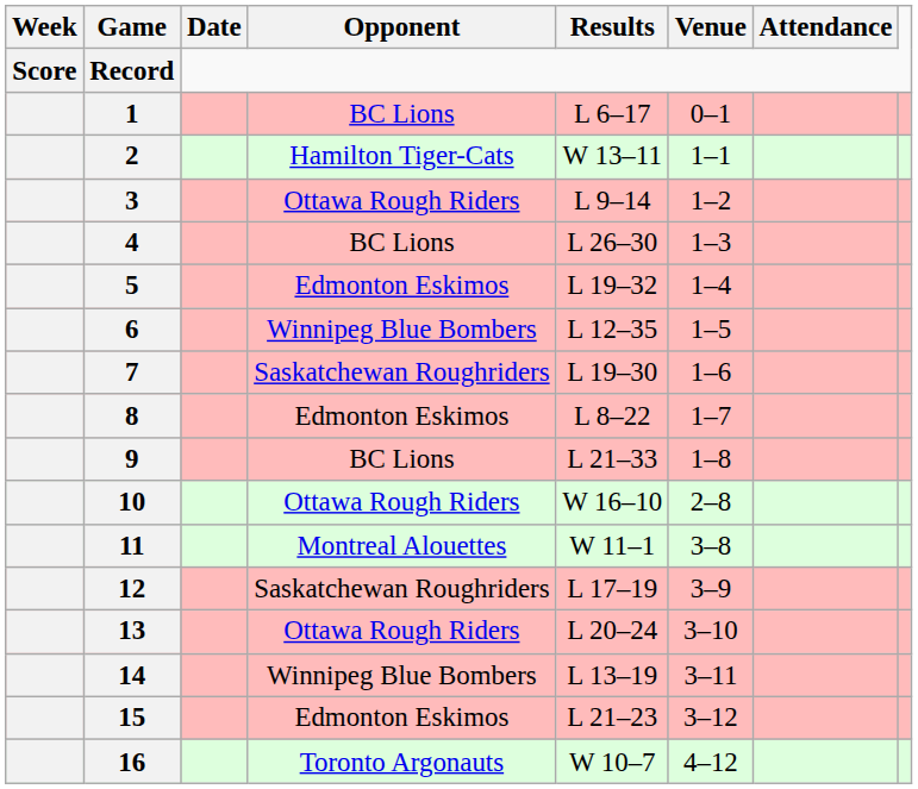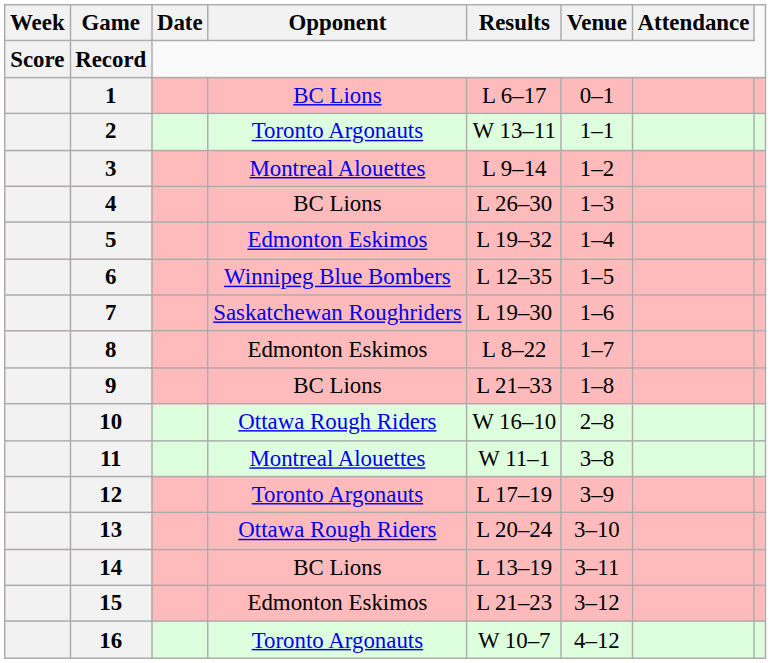2 | Opponent: Hamilton Tiger-Cats -> Toronto Argonauts
3 | Opponent: Ottawa Rough Riders -> Montreal Alouettes
12 | Opponent: Saskatchewan Roughriders -> Toronto Argonauts
14 | Opponent: Winnipeg Blue Bombers -> BC Lions
